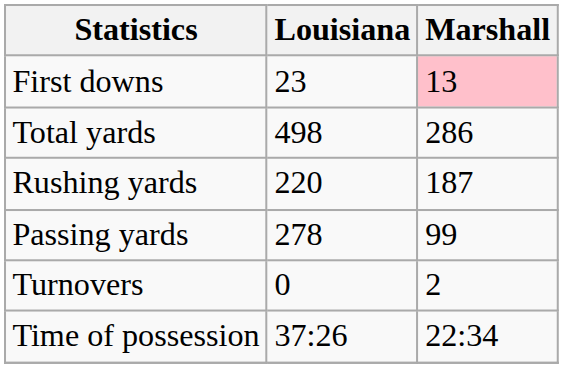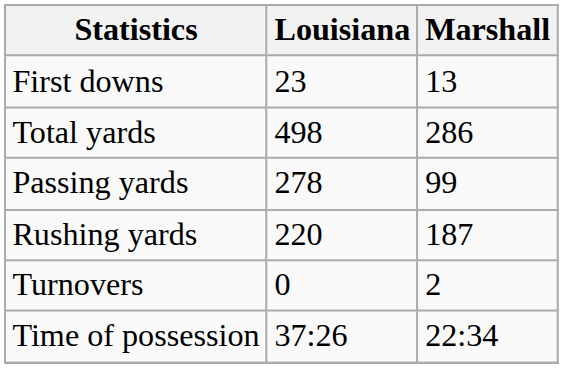First downs | Marshall: pink background -> no background
rows swapped: Rushing yards <-> Passing yards
